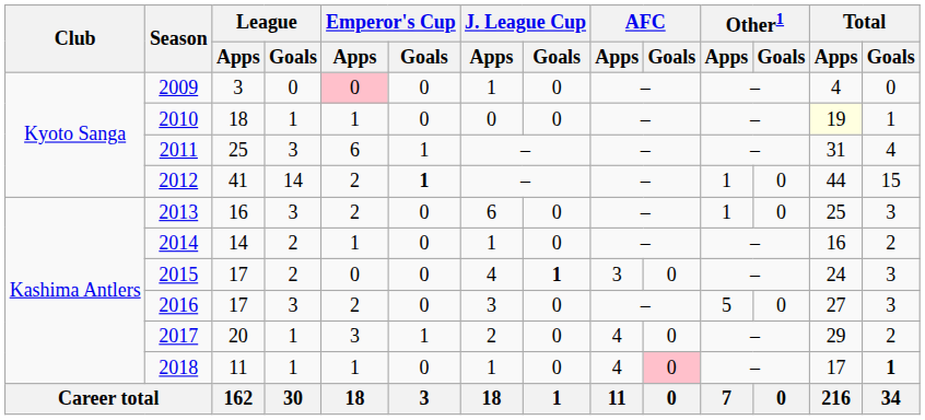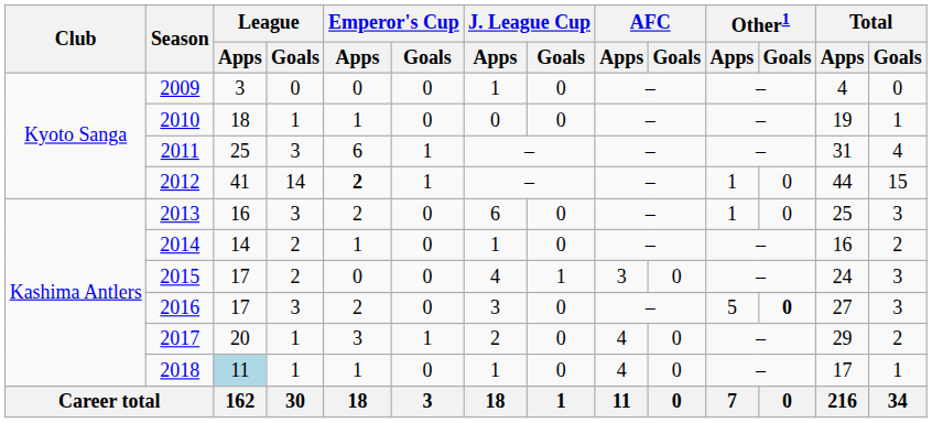2009 | Emperor's Cup / Apps: pink background -> no background
2010 | Total / Apps: lightyellow background -> no background
2012 | Emperor's Cup / Apps: normal -> bold
2012 | Emperor's Cup / Goals: bold -> normal
2015 | J. League Cup / Goals: bold -> normal
2016 | Other1 / Goals: normal -> bold
2018 | League / Apps: no background -> lightblue background
2018 | AFC / Goals: pink background -> no background
2018 | Total / Goals: bold -> normal
